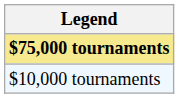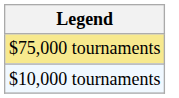row 2 | column 1: bold -> normal
